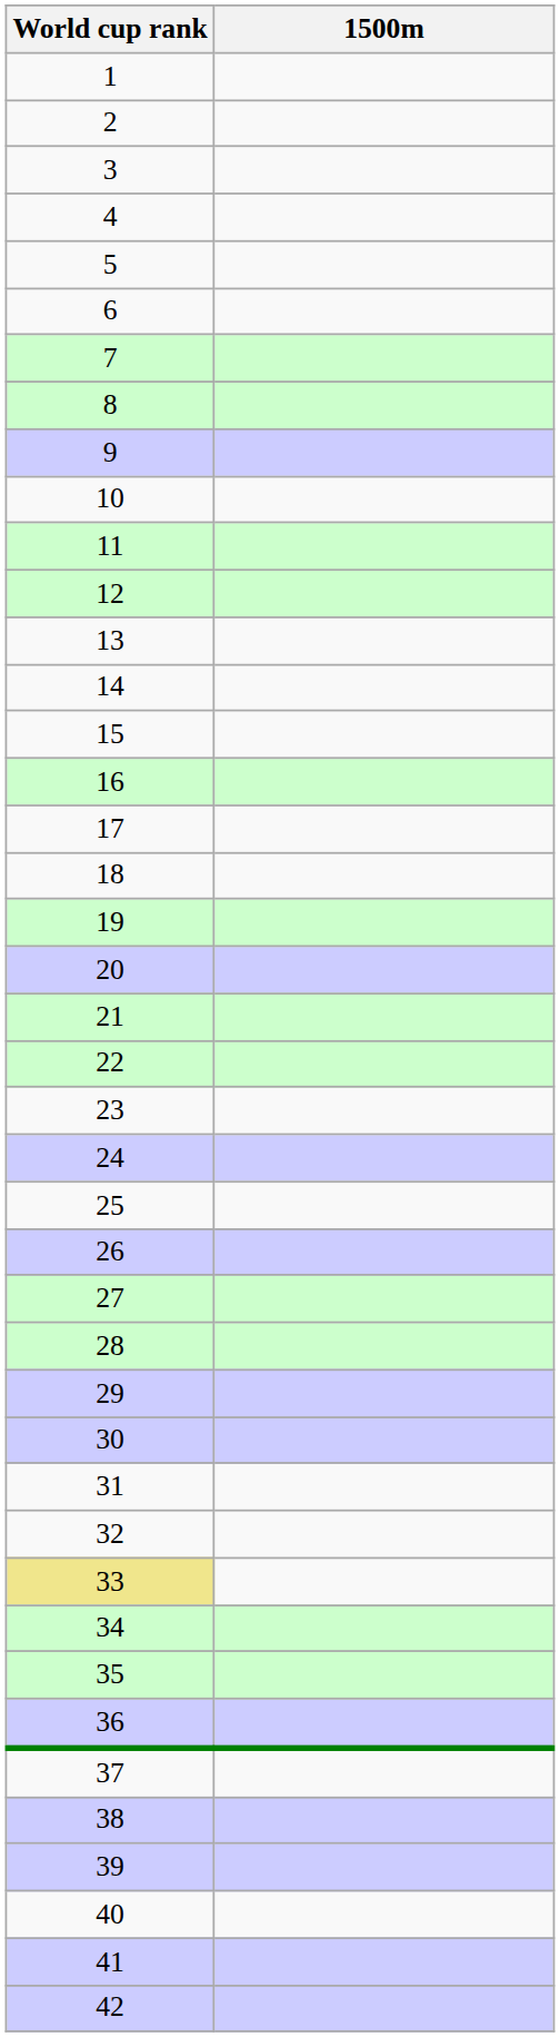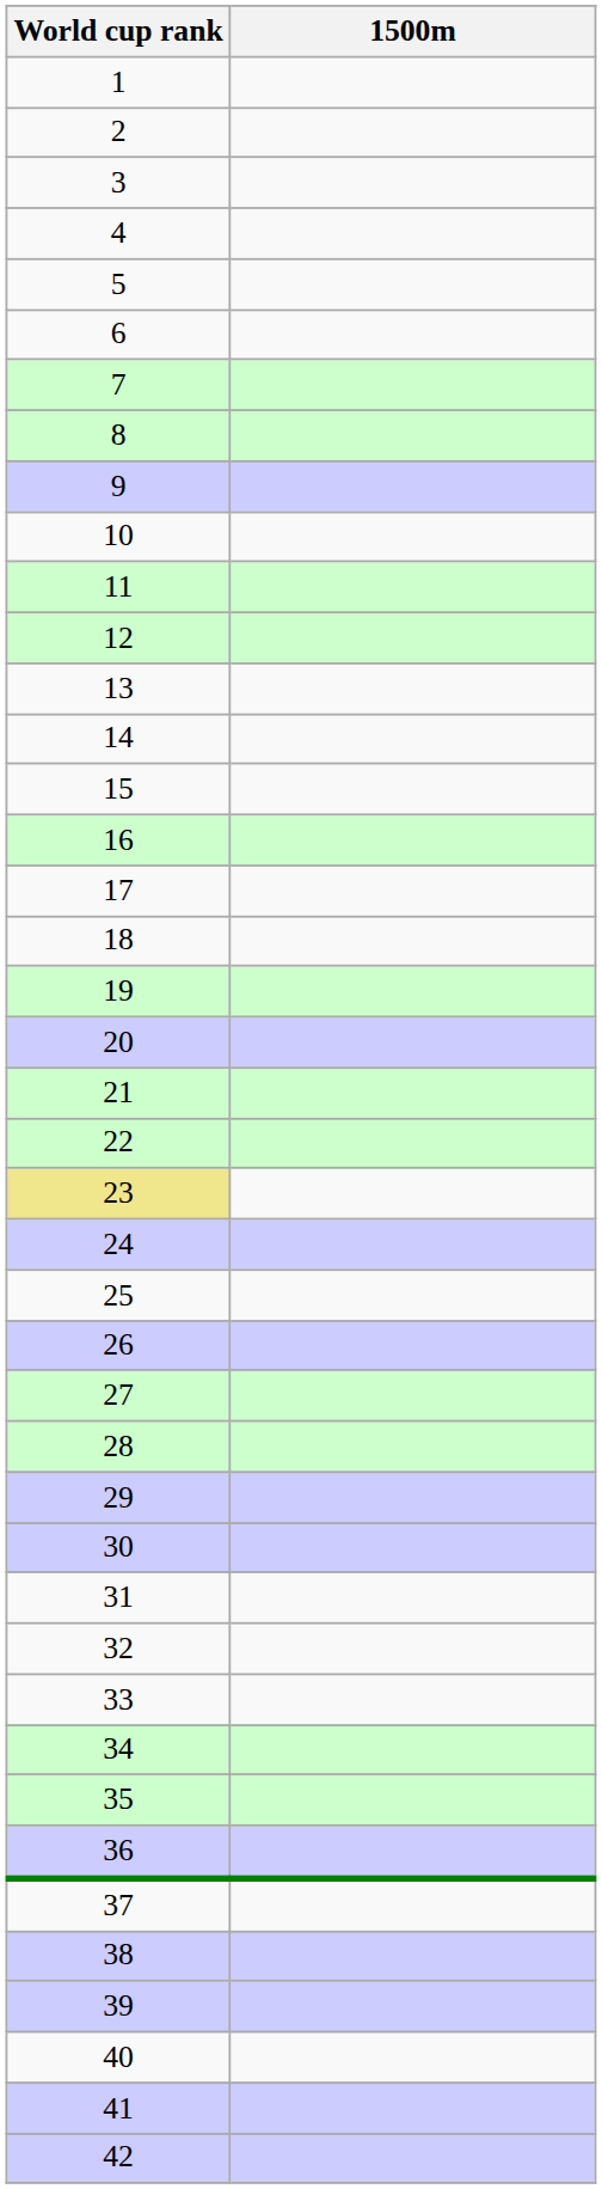23 | World cup rank: no background -> khaki background
33 | World cup rank: khaki background -> no background
